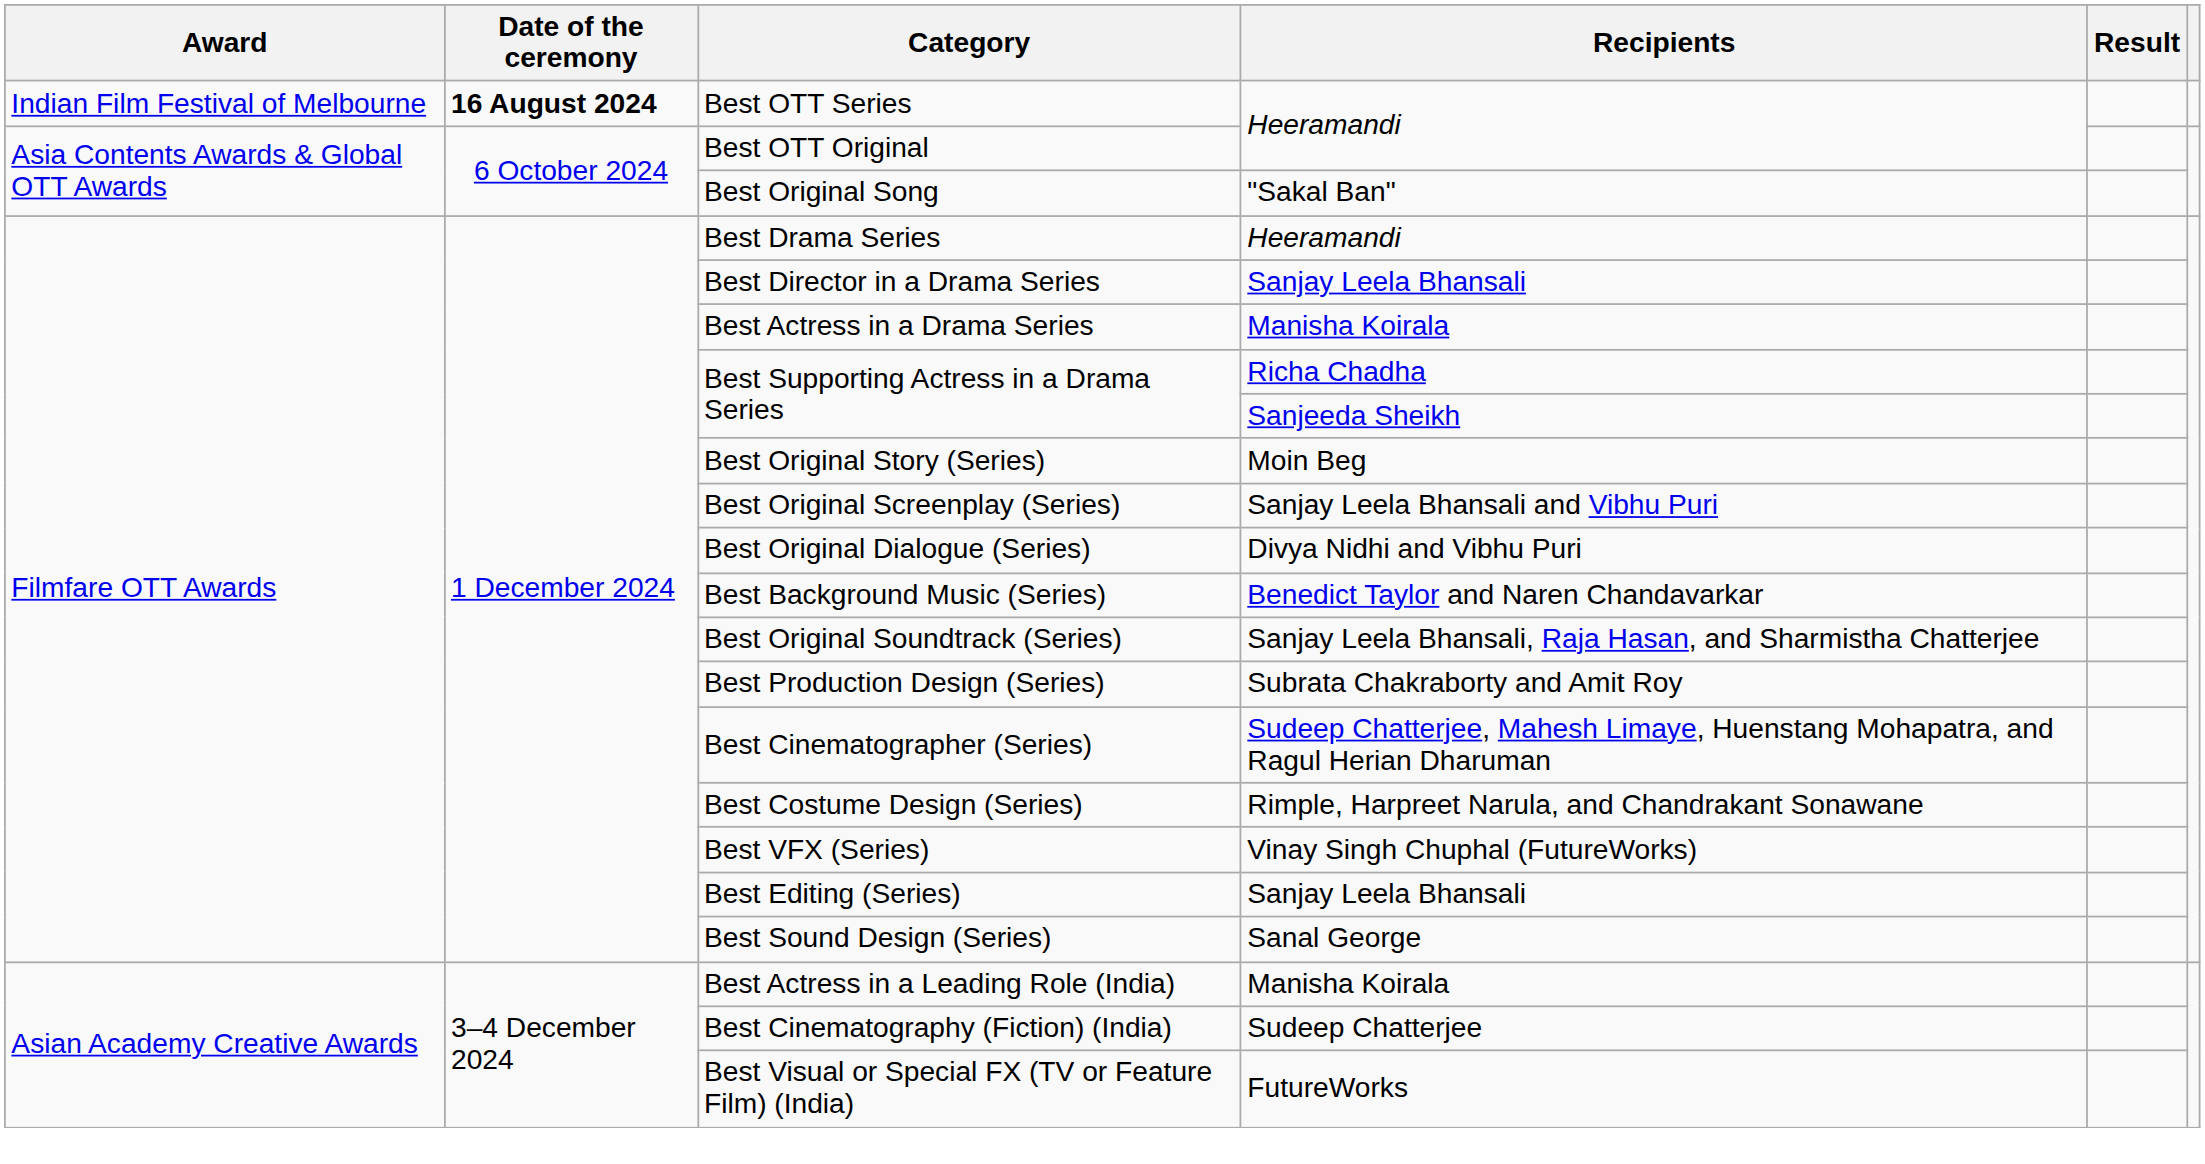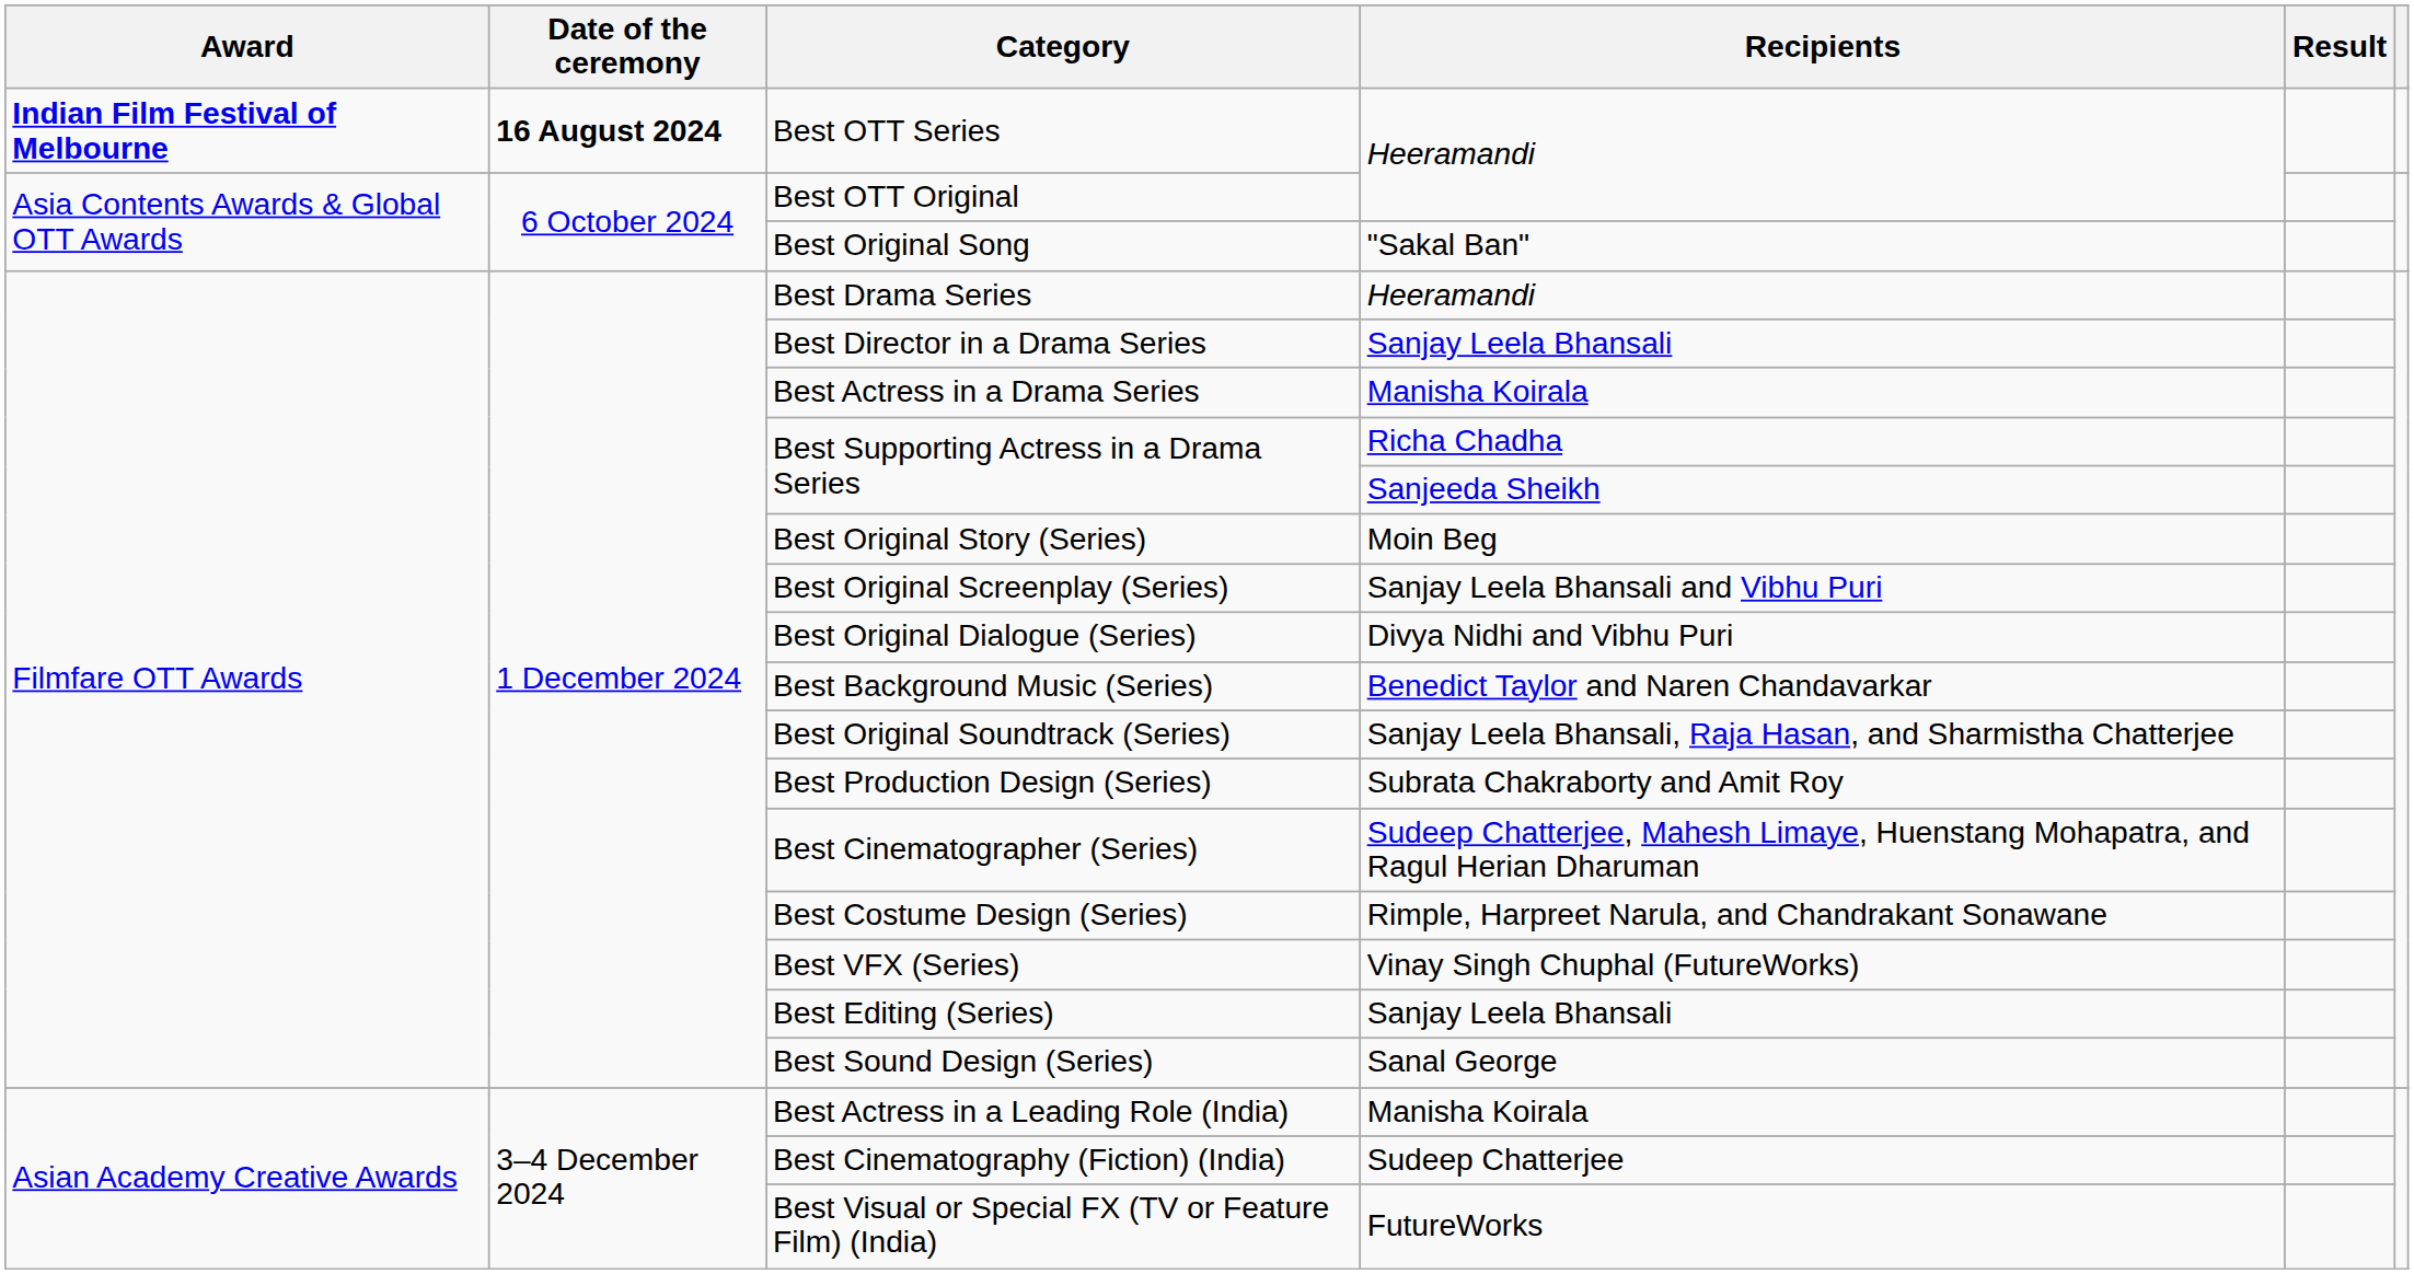Best OTT Series | Award: normal -> bold
